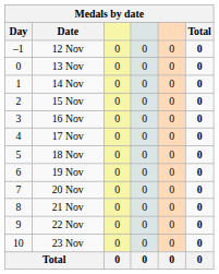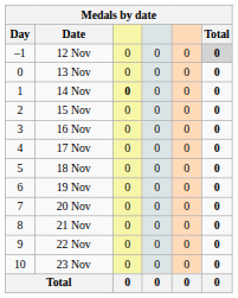12 Nov | Total: no background -> lightgrey background
14 Nov | column 3: normal -> bold
